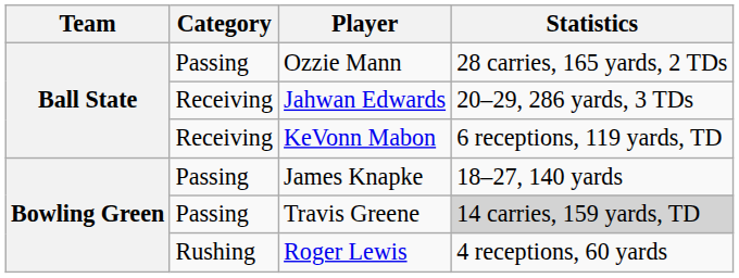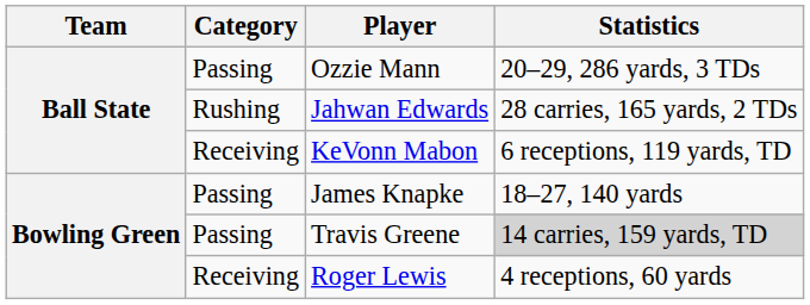Ozzie Mann | Statistics: 28 carries, 165 yards, 2 TDs -> 20–29, 286 yards, 3 TDs
Jahwan Edwards | Category: Receiving -> Rushing
Jahwan Edwards | Statistics: 20–29, 286 yards, 3 TDs -> 28 carries, 165 yards, 2 TDs
Roger Lewis | Category: Rushing -> Receiving
